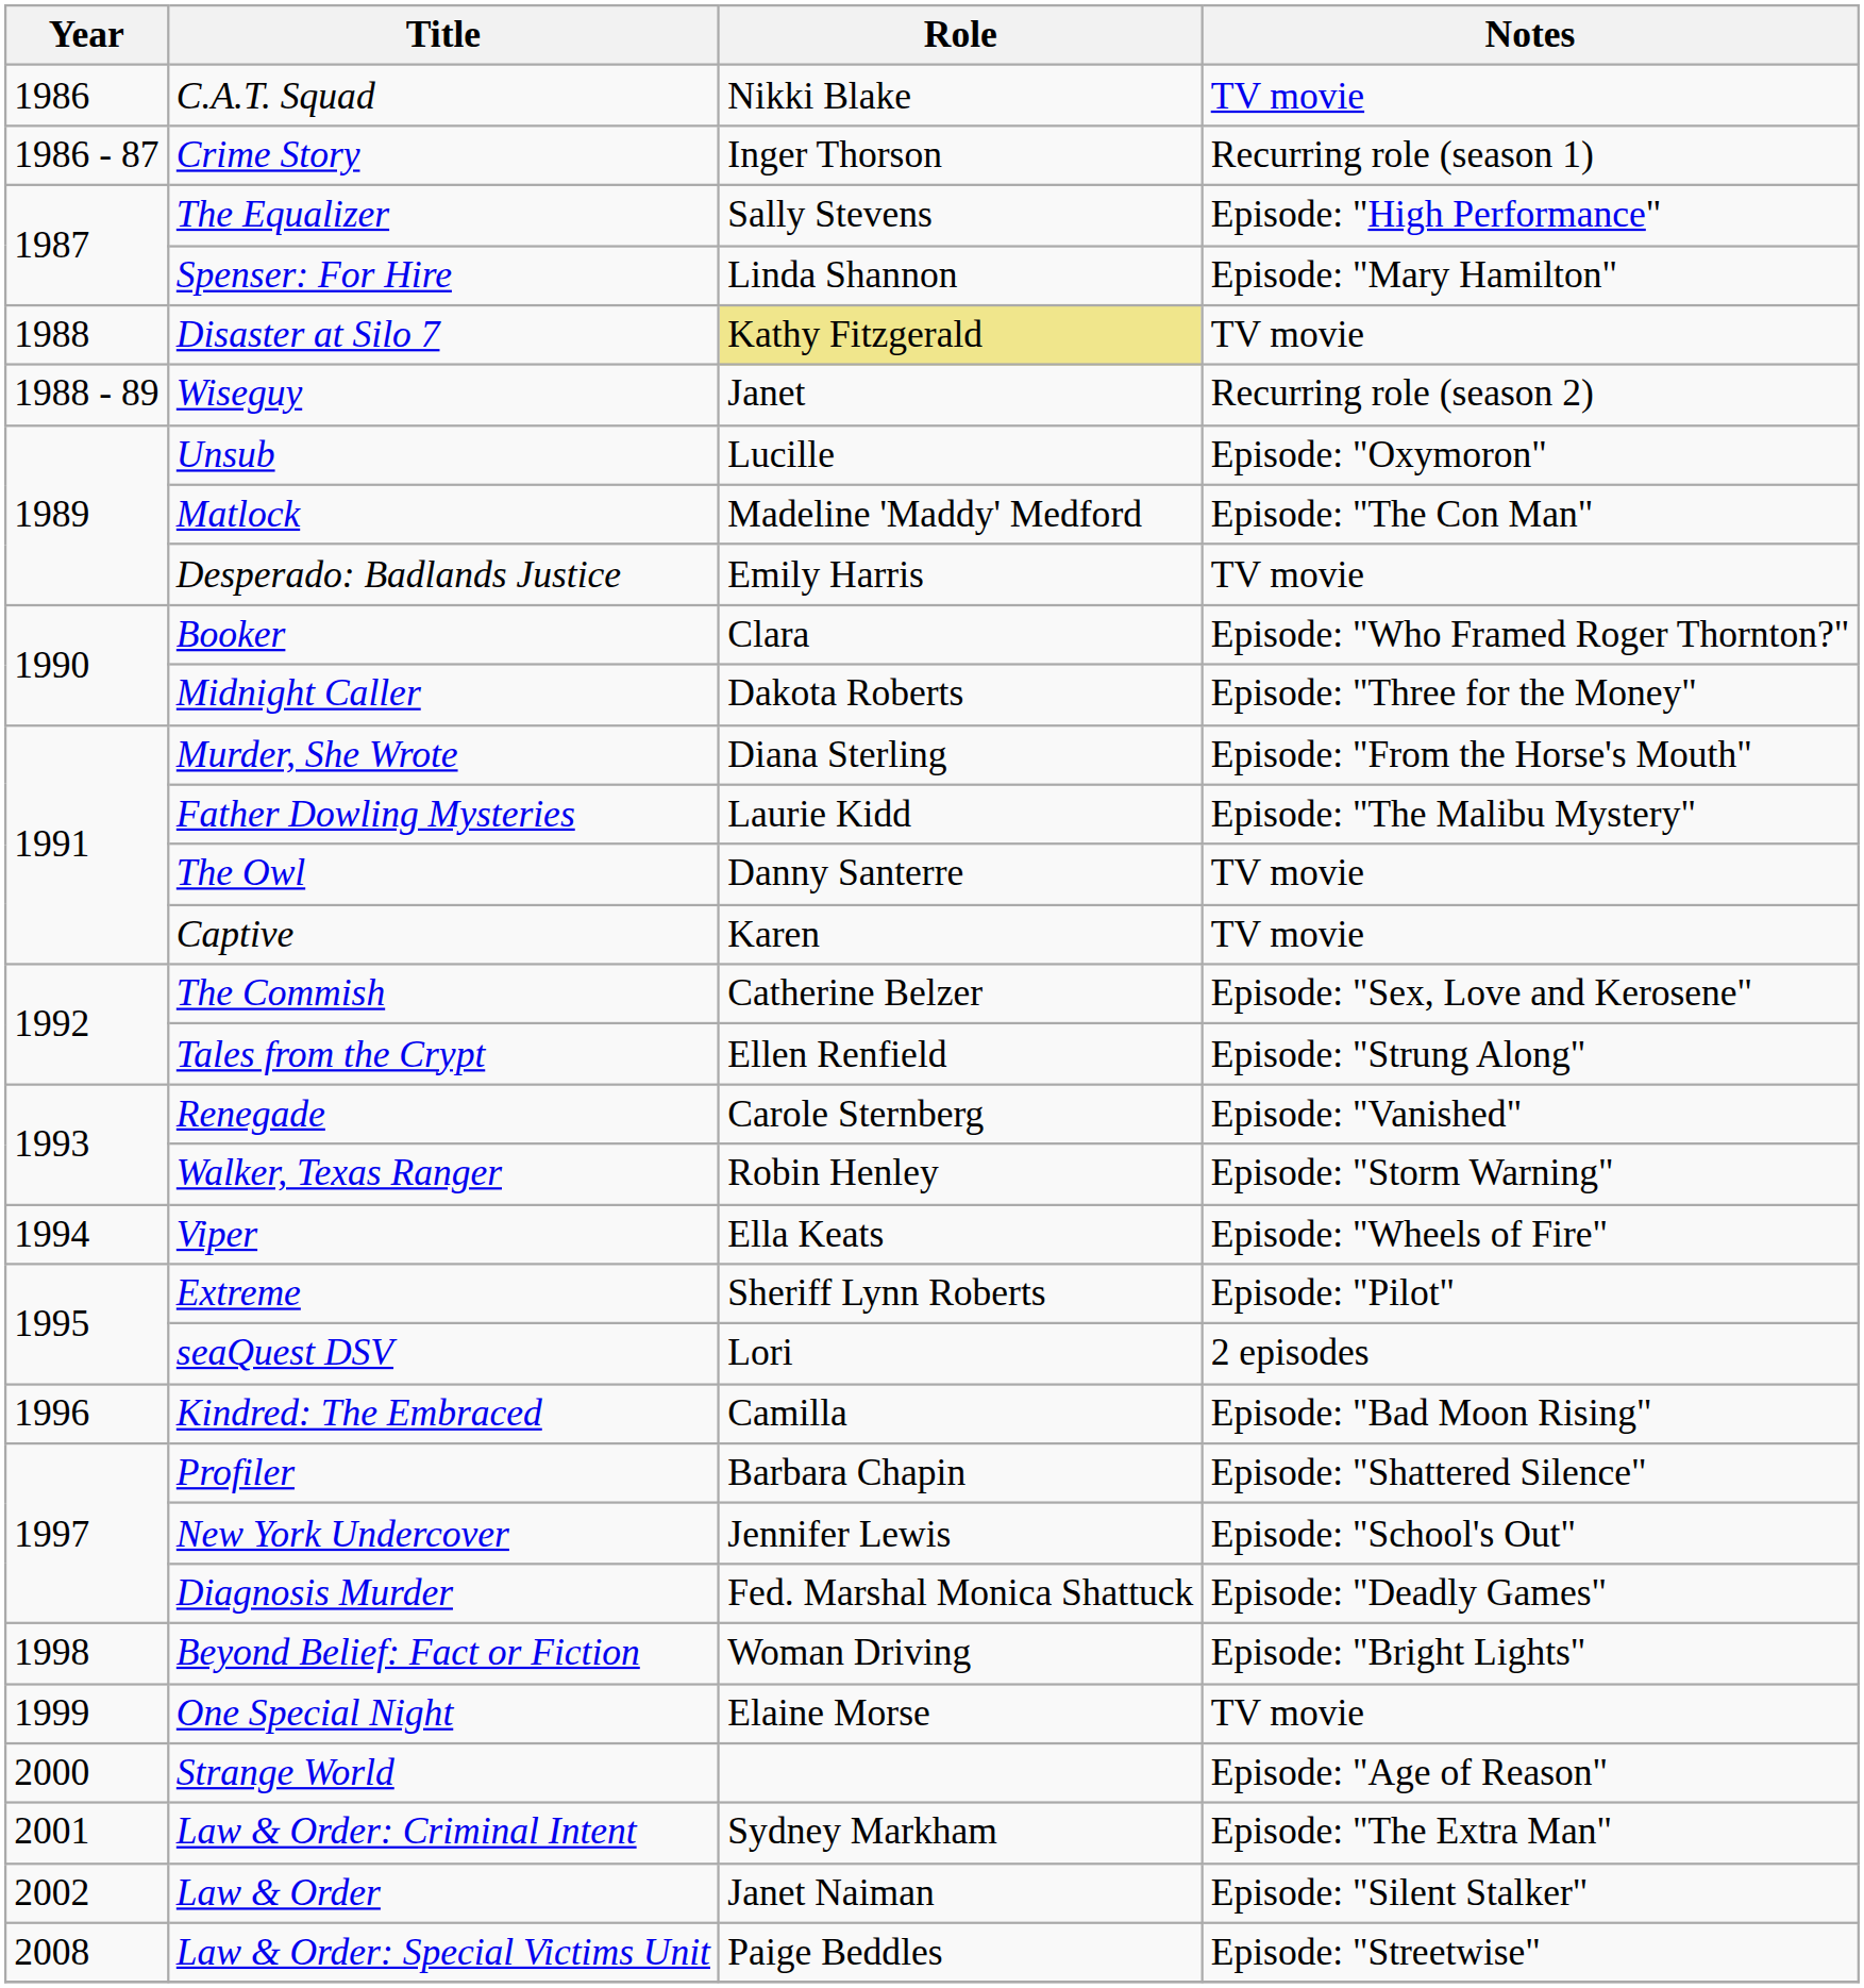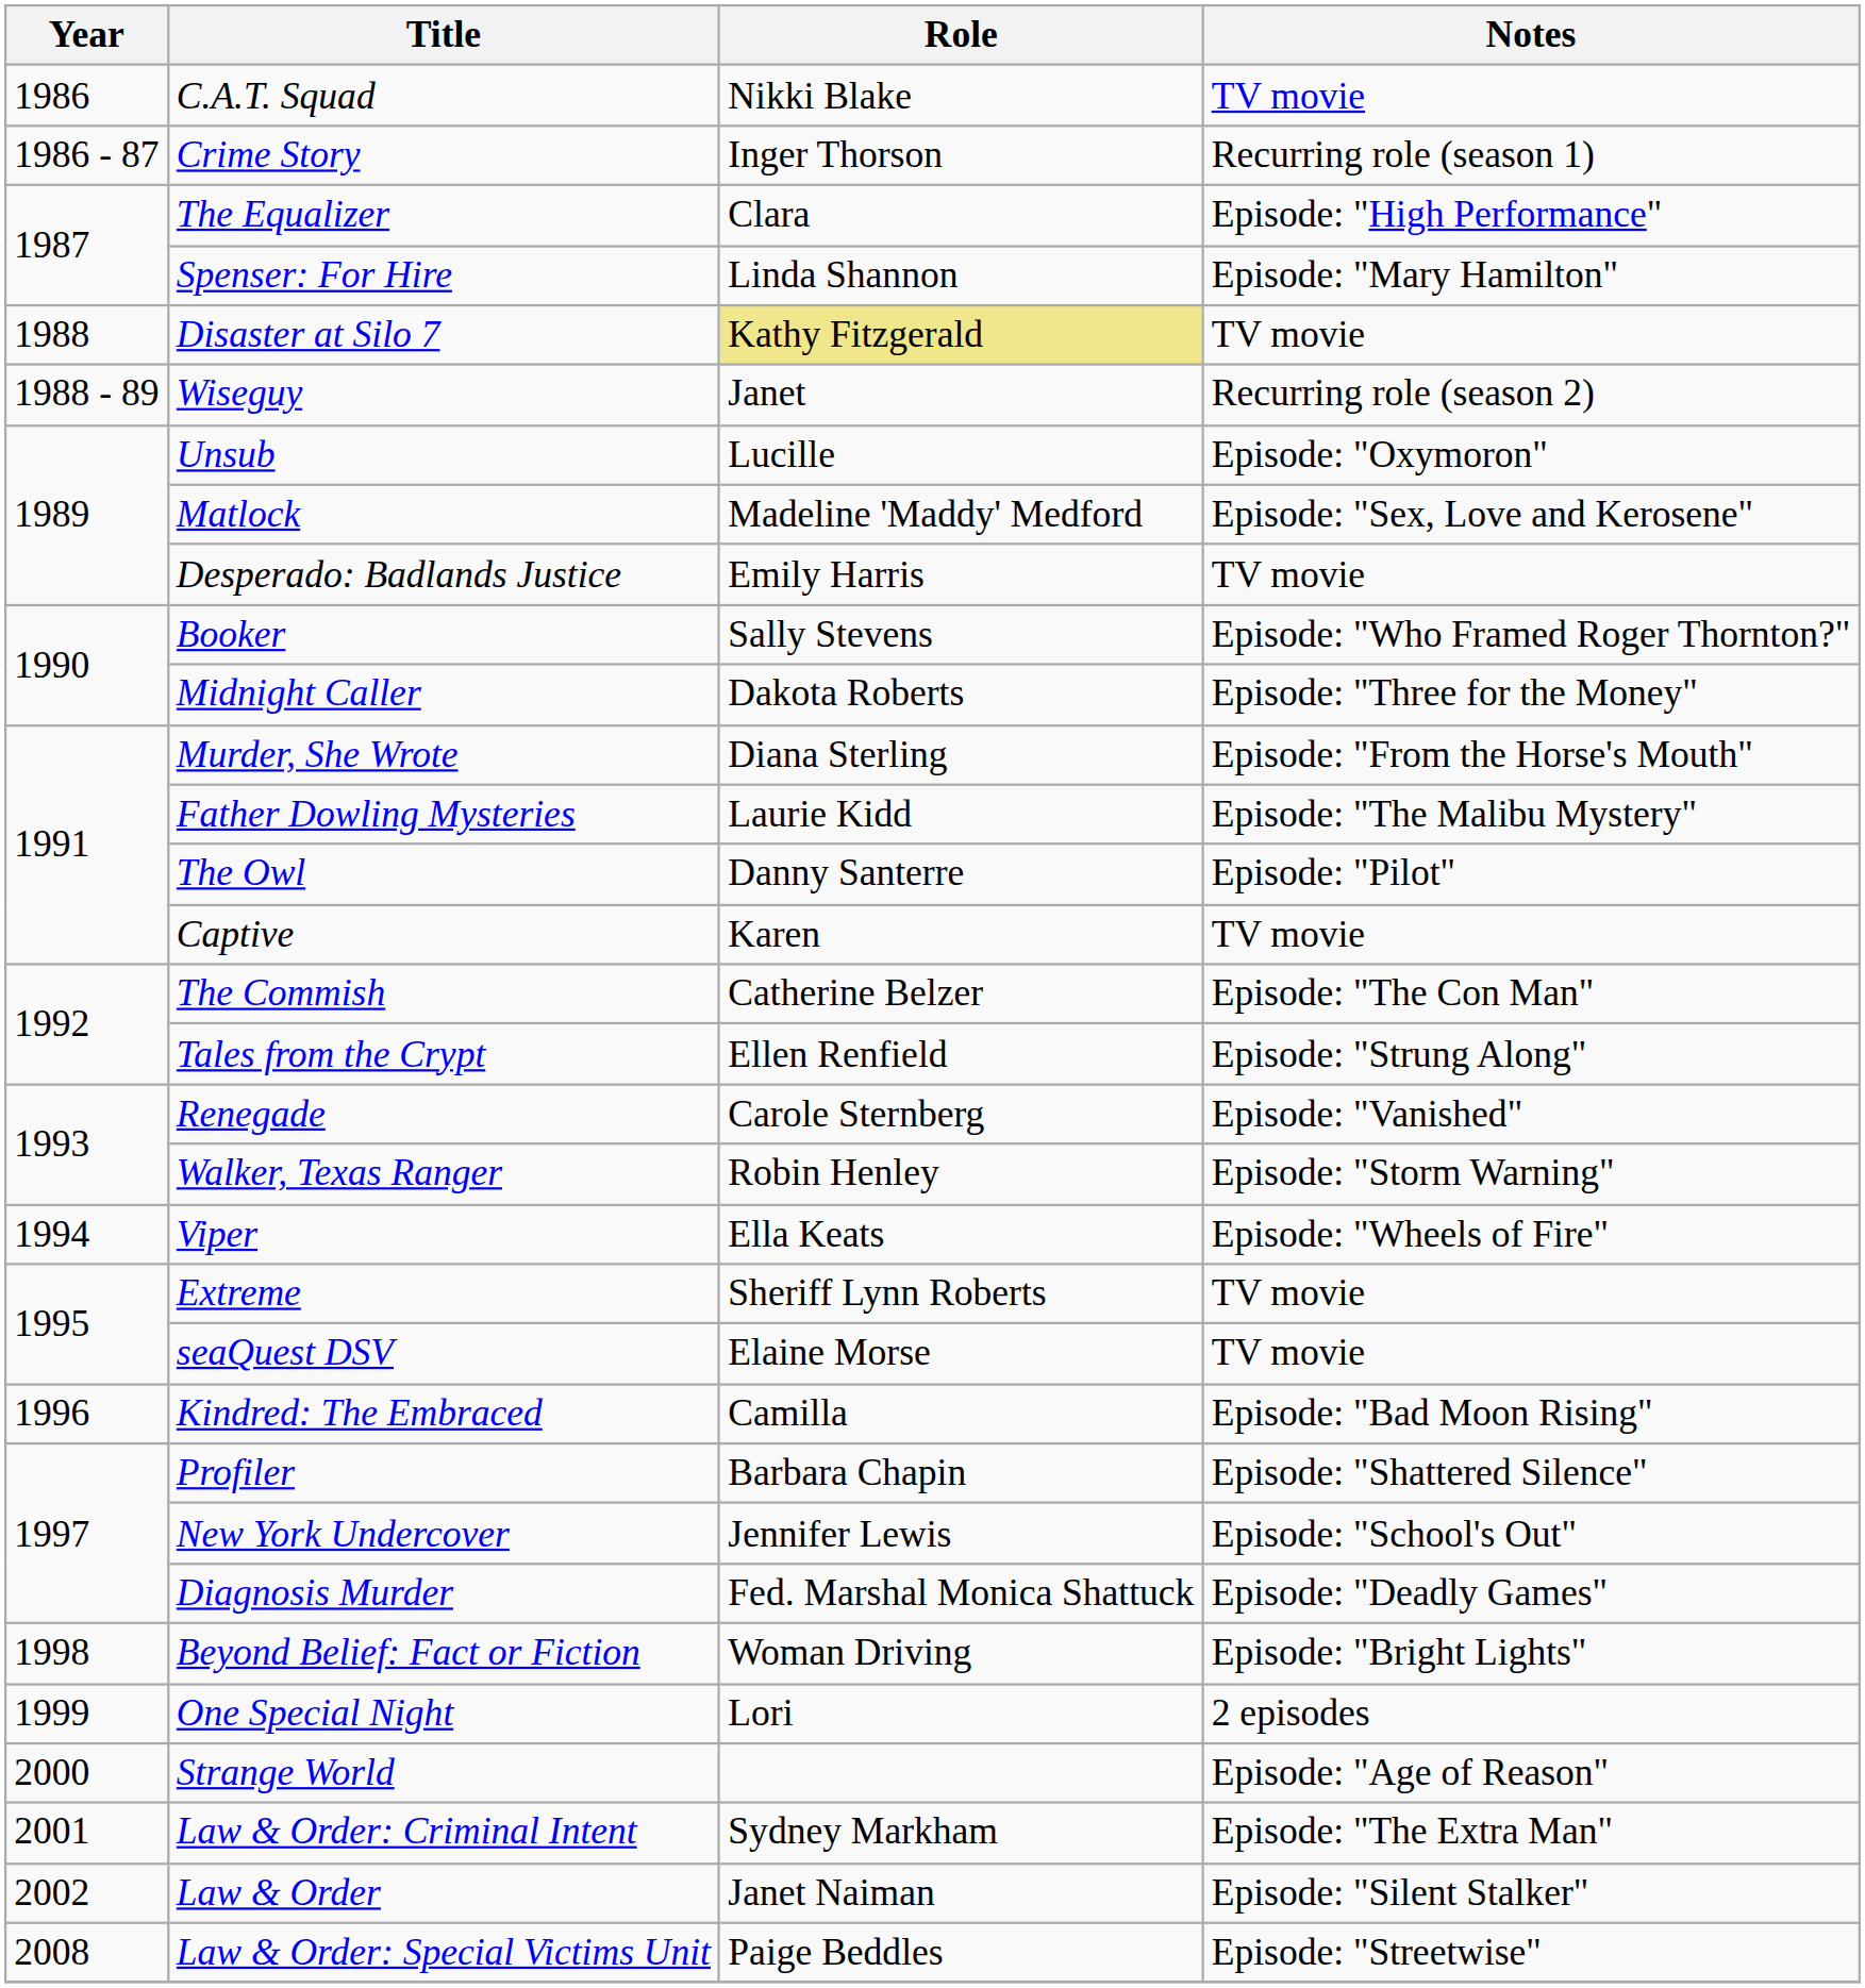The Equalizer | Role: Sally Stevens -> Clara
Matlock | Notes: Episode: "The Con Man" -> Episode: "Sex, Love and Kerosene"
Booker | Role: Clara -> Sally Stevens
The Owl | Notes: TV movie -> Episode: "Pilot"
The Commish | Notes: Episode: "Sex, Love and Kerosene" -> Episode: "The Con Man"
Extreme | Notes: Episode: "Pilot" -> TV movie
seaQuest DSV | Role: Lori -> Elaine Morse
seaQuest DSV | Notes: 2 episodes -> TV movie
One Special Night | Role: Elaine Morse -> Lori
One Special Night | Notes: TV movie -> 2 episodes
